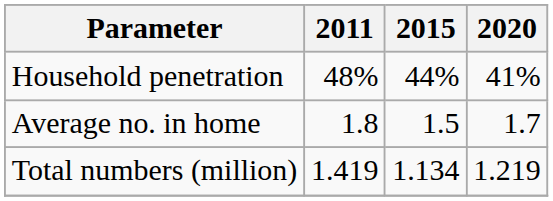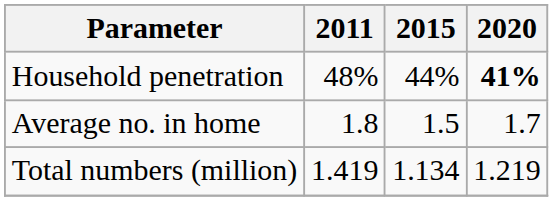Household penetration | 2020: normal -> bold
